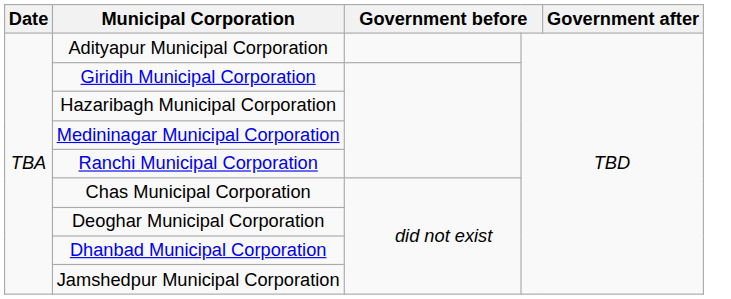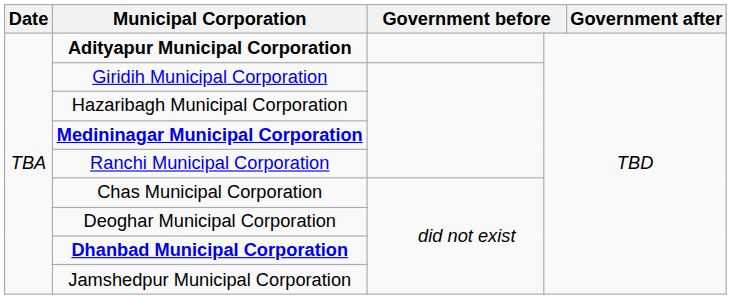Adityapur Municipal Corporation | Municipal Corporation: normal -> bold
Medininagar Municipal Corporation | Municipal Corporation: normal -> bold
Dhanbad Municipal Corporation | Municipal Corporation: normal -> bold
